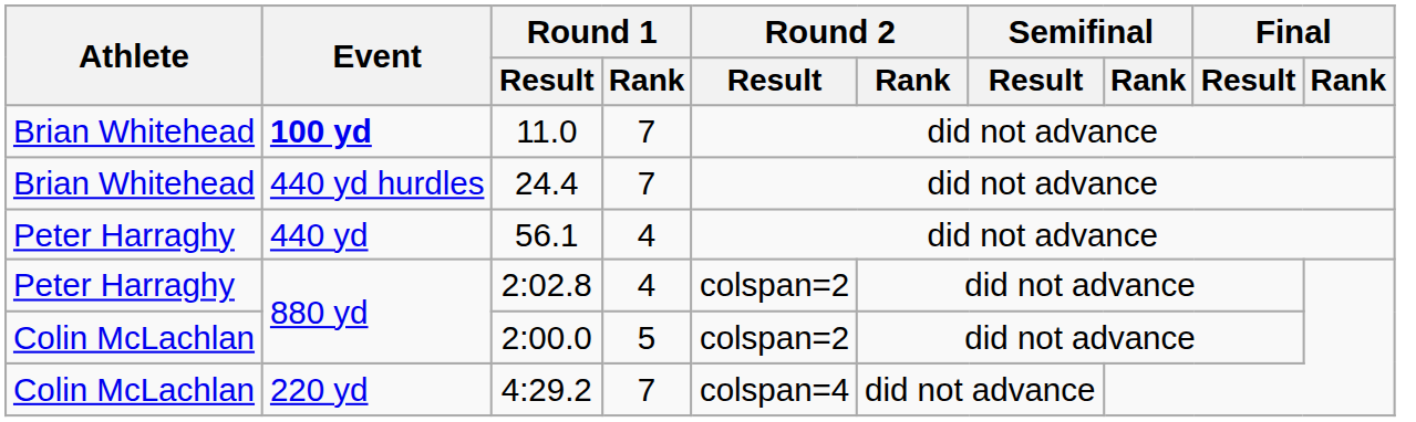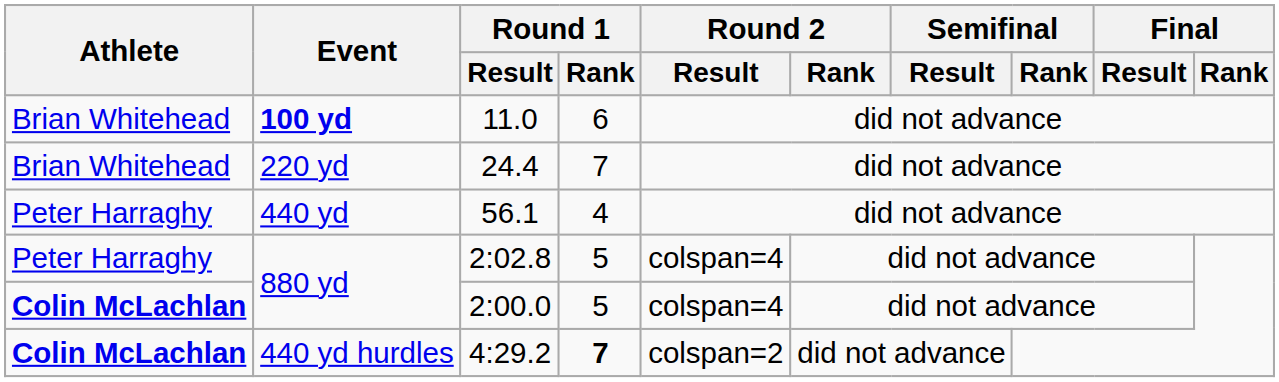11.0 | Round 1 / Rank: 7 -> 6
24.4 | Event: 440 yd hurdles -> 220 yd
2:02.8 | Round 1 / Rank: 4 -> 5
2:02.8 | Round 2 / Result: colspan=2 -> colspan=4
2:00.0 | Athlete: normal -> bold
2:00.0 | Round 2 / Result: colspan=2 -> colspan=4
4:29.2 | Athlete: normal -> bold
4:29.2 | Event: 220 yd -> 440 yd hurdles
4:29.2 | Round 1 / Rank: normal -> bold
4:29.2 | Round 2 / Result: colspan=4 -> colspan=2
